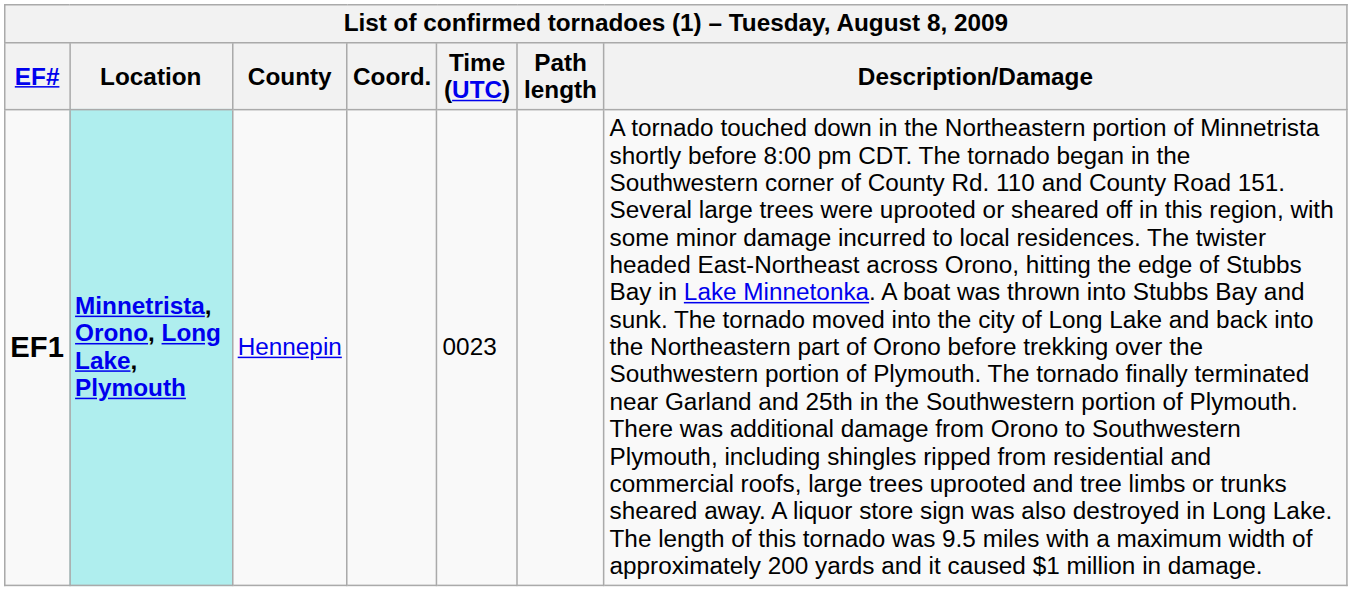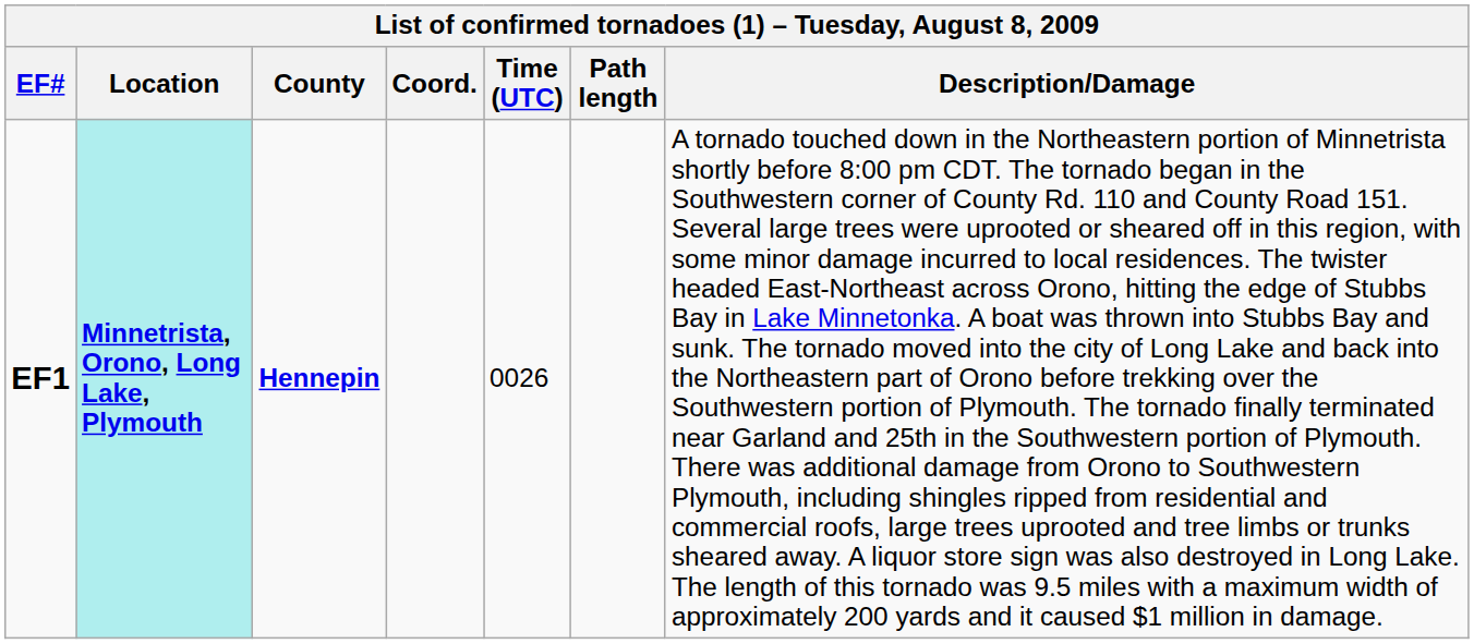EF1 | County: normal -> bold
EF1 | Time (UTC): 0023 -> 0026
